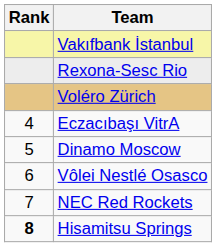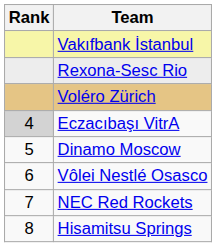Eczacıbaşı VitrA | Rank: no background -> lightgrey background
Hisamitsu Springs | Rank: bold -> normal
